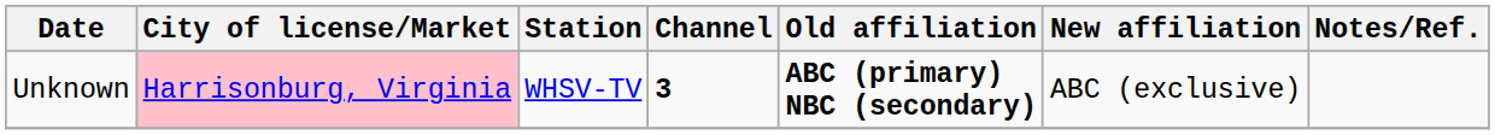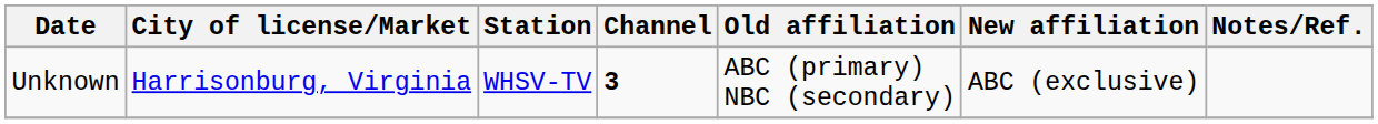Unknown | City of license/Market: pink background -> no background
Unknown | Old affiliation: bold -> normal
